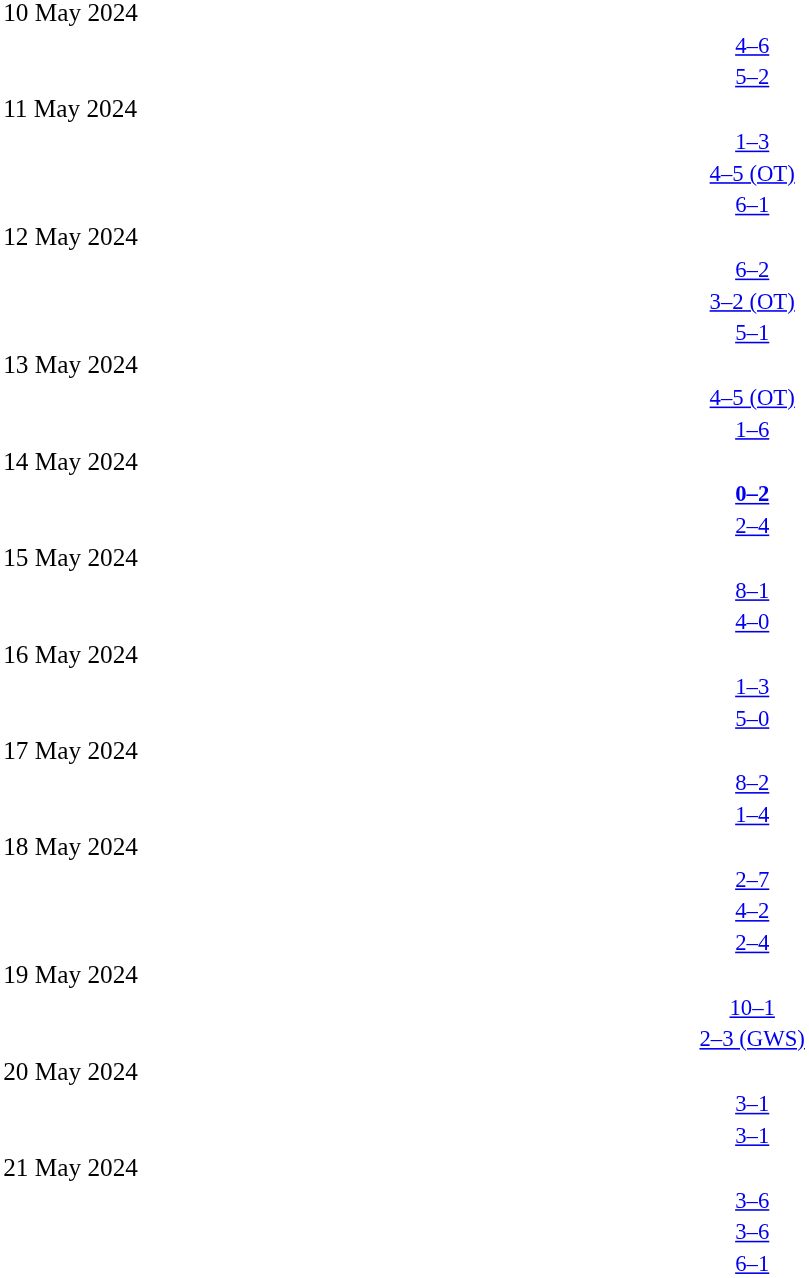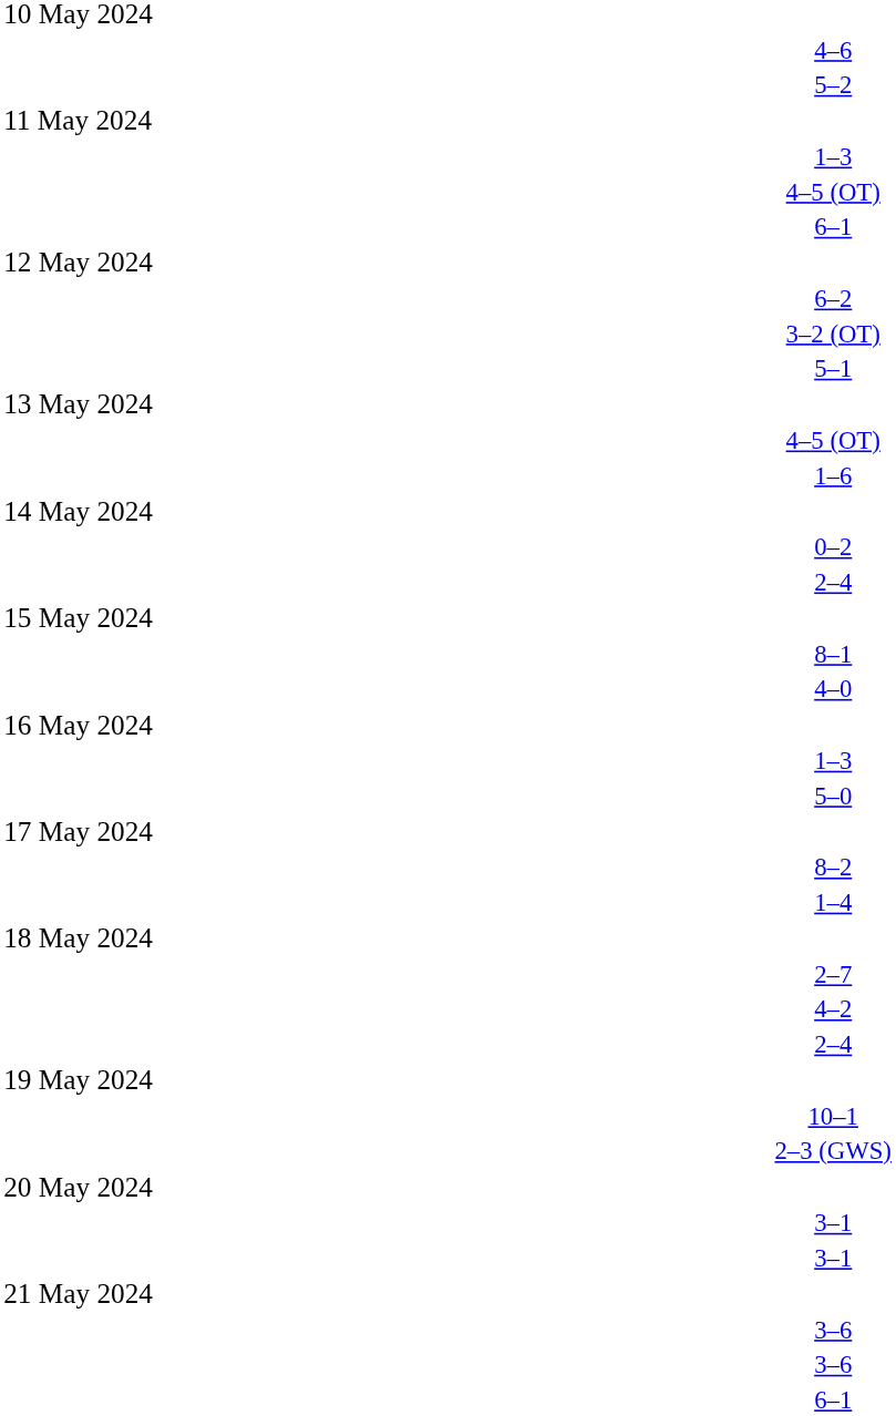0–2 | column 2: bold -> normal
